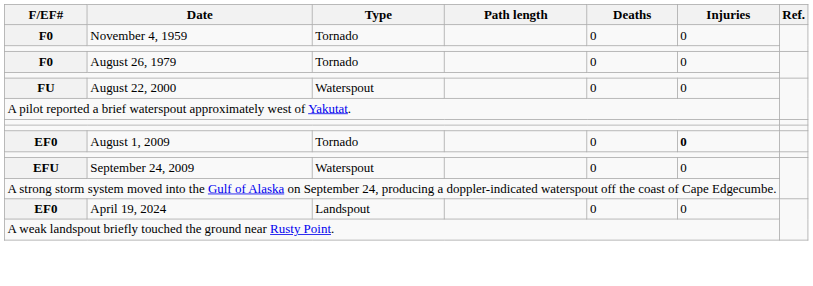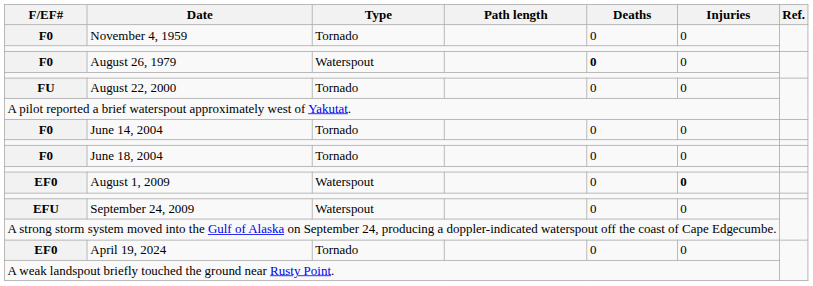August 26, 1979 | Type: Tornado -> Waterspout
August 26, 1979 | Deaths: normal -> bold
August 22, 2000 | Type: Waterspout -> Tornado
+ row: F0 | June 14, 2004 | Tornado | 0 | 0
+ row: F0 | June 18, 2004 | Tornado | 0 | 0
August 1, 2009 | Type: Tornado -> Waterspout
April 19, 2024 | Type: Landspout -> Tornado
